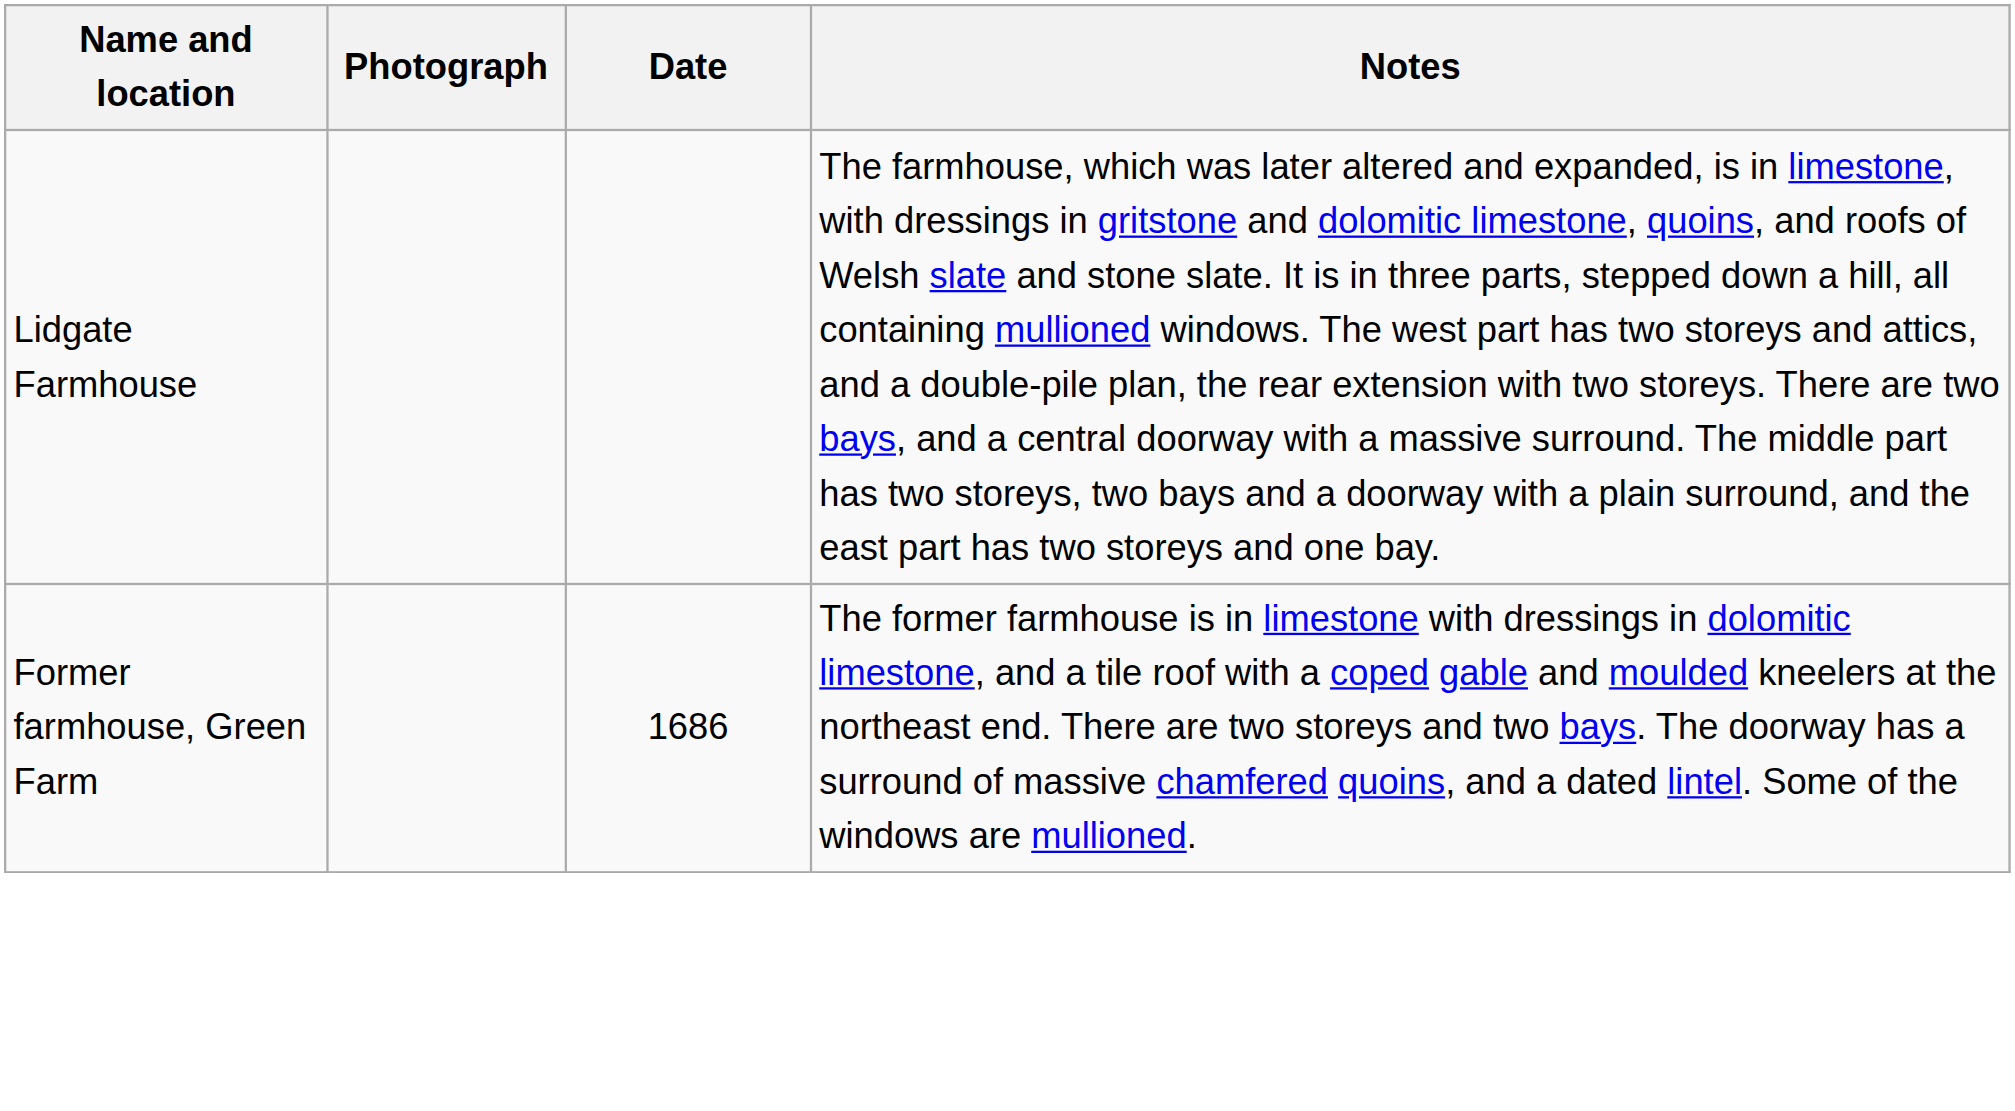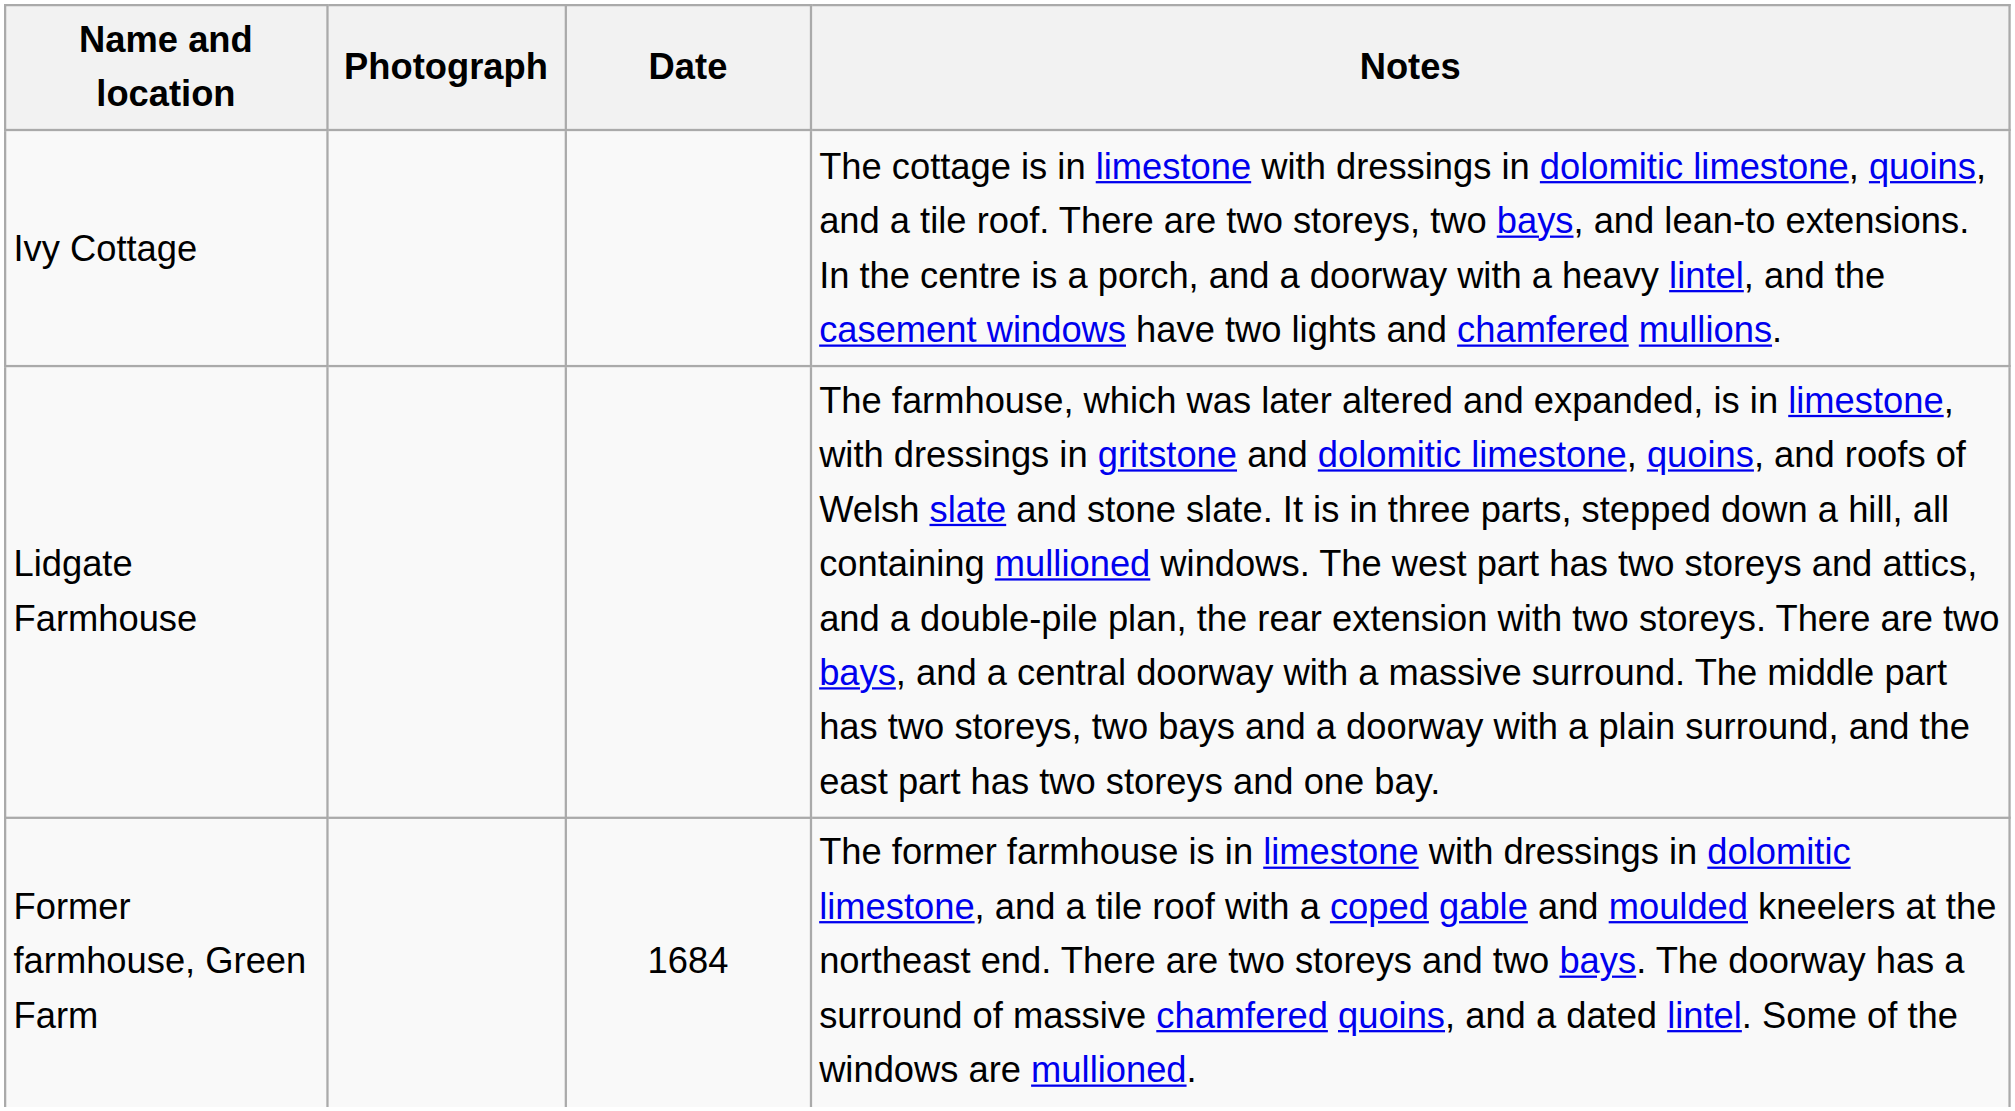+ row: Ivy Cottage | The cottage is in limestone with dressings in dolomitic limestone, quoins, and a tile roof. There are two storeys, two bays, and lean-to extensions. In the centre is a porch, and a doorway with a heavy lintel, and the casement windows have two lights and chamfered mullions.
Former farmhouse, Green Farm | Date: 1686 -> 1684
